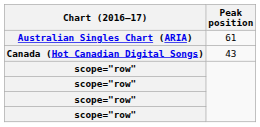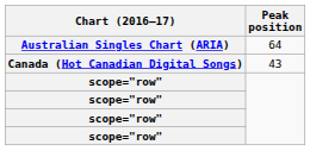Australian Singles Chart (ARIA) | Peak position: 61 -> 64
